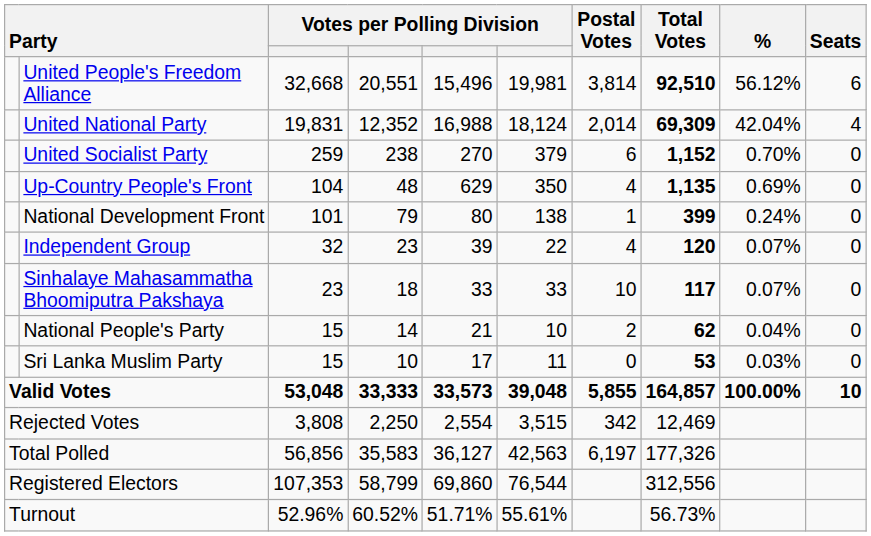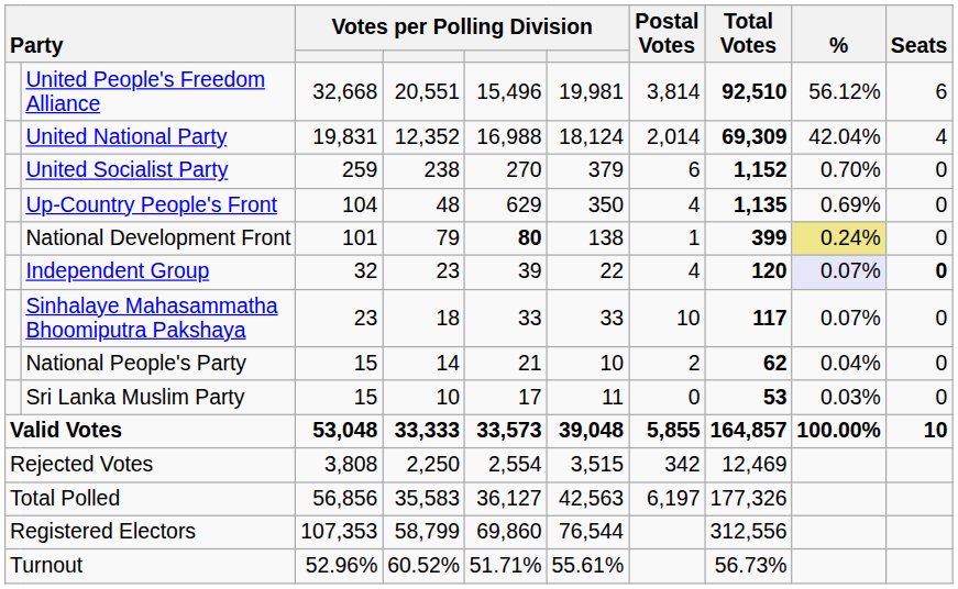National Development Front | column 5: normal -> bold
National Development Front | %: no background -> khaki background
Independent Group | %: no background -> lavender background
Independent Group | Seats: normal -> bold
